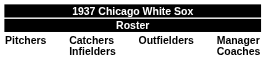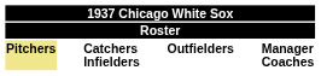Pitchers | column 1: no background -> khaki background
